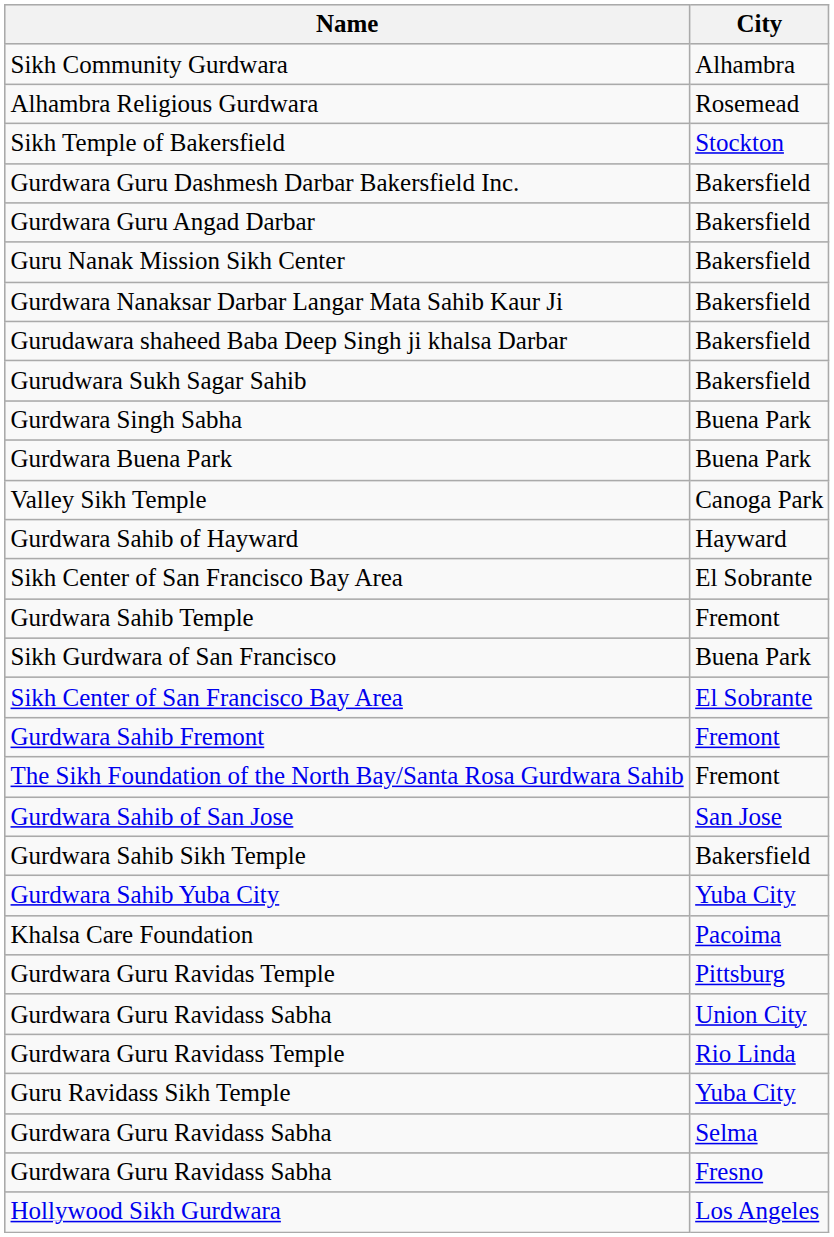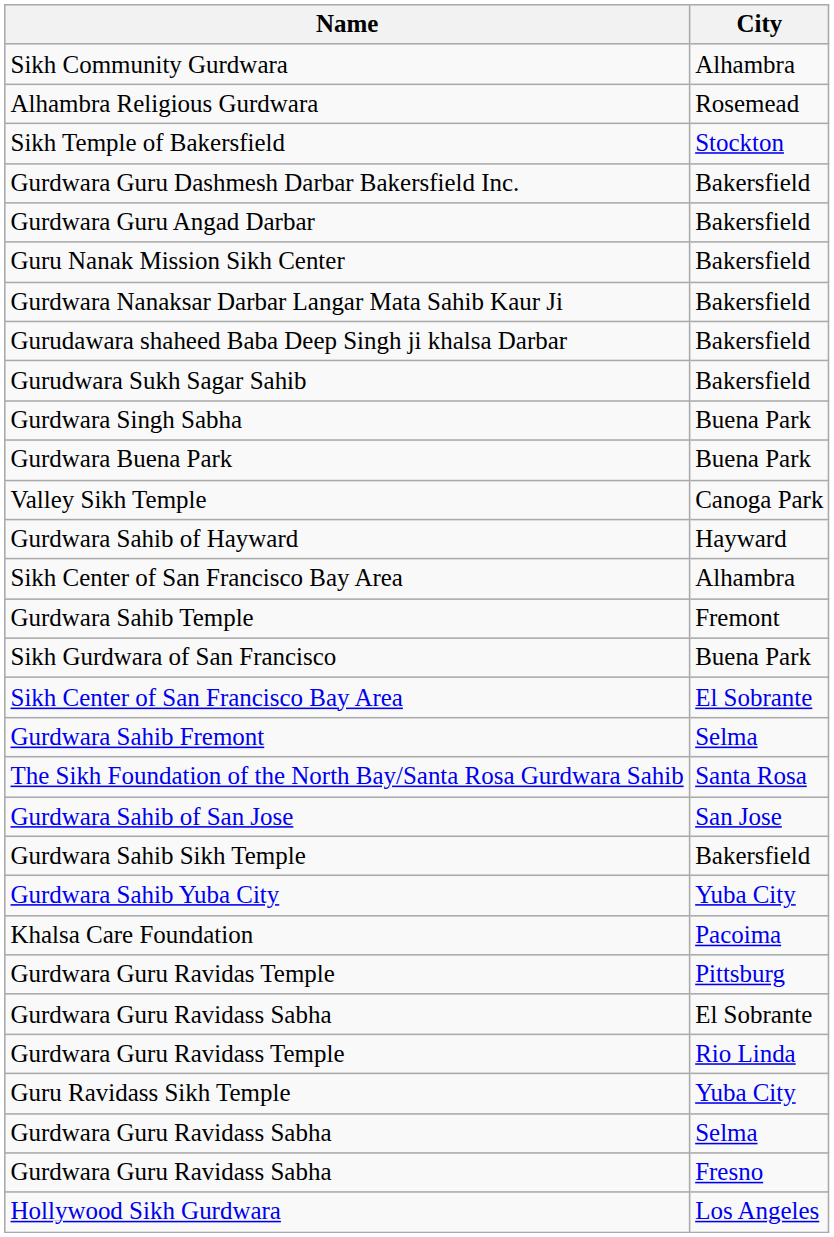row 15 | City: El Sobrante -> Alhambra
row 19 | City: Fremont -> Selma
row 20 | City: Fremont -> Santa Rosa
row 26 | City: Union City -> El Sobrante
